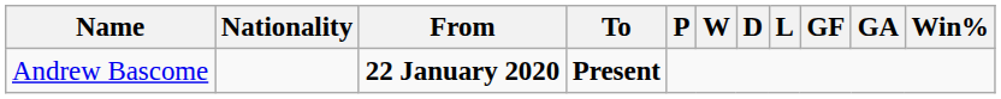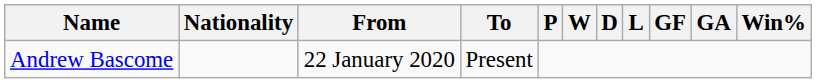Andrew Bascome | From: bold -> normal
Andrew Bascome | To: bold -> normal
